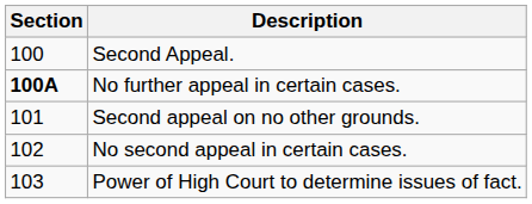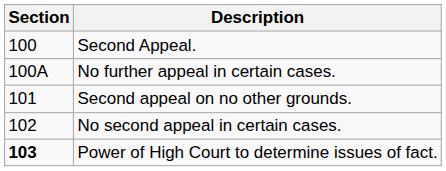No further appeal in certain cases. | Section: bold -> normal
Power of High Court to determine issues of fact. | Section: normal -> bold
